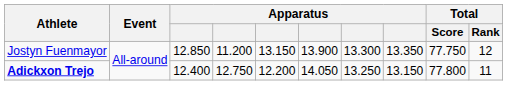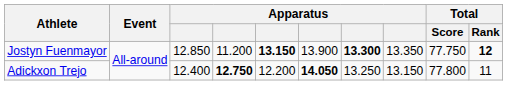row 3 | column 5: normal -> bold
row 3 | column 7: normal -> bold
row 3 | Total / Rank: normal -> bold
row 4 | Athlete: bold -> normal
row 4 | column 4: normal -> bold
row 4 | column 6: normal -> bold
